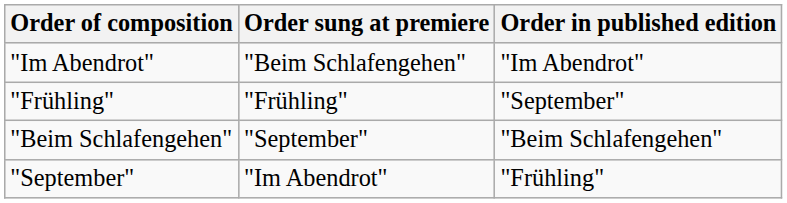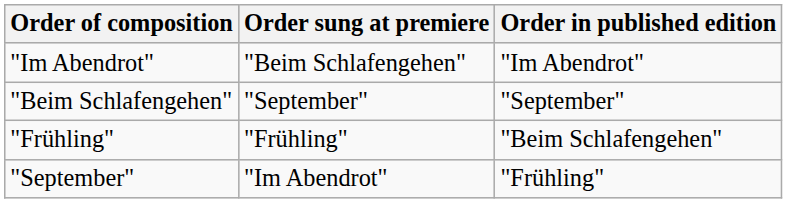row 3 | Order of composition: "Frühling" -> "Beim Schlafengehen"
row 3 | Order sung at premiere: "Frühling" -> "September"
row 4 | Order of composition: "Beim Schlafengehen" -> "Frühling"
row 4 | Order sung at premiere: "September" -> "Frühling"
